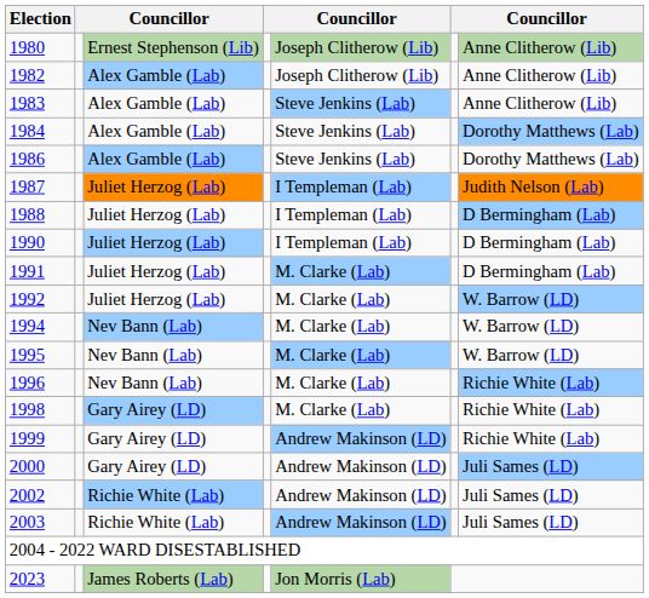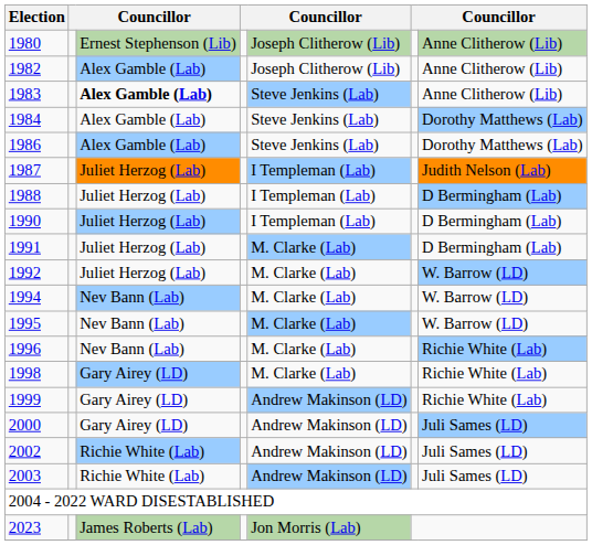1983 | column 3: normal -> bold
